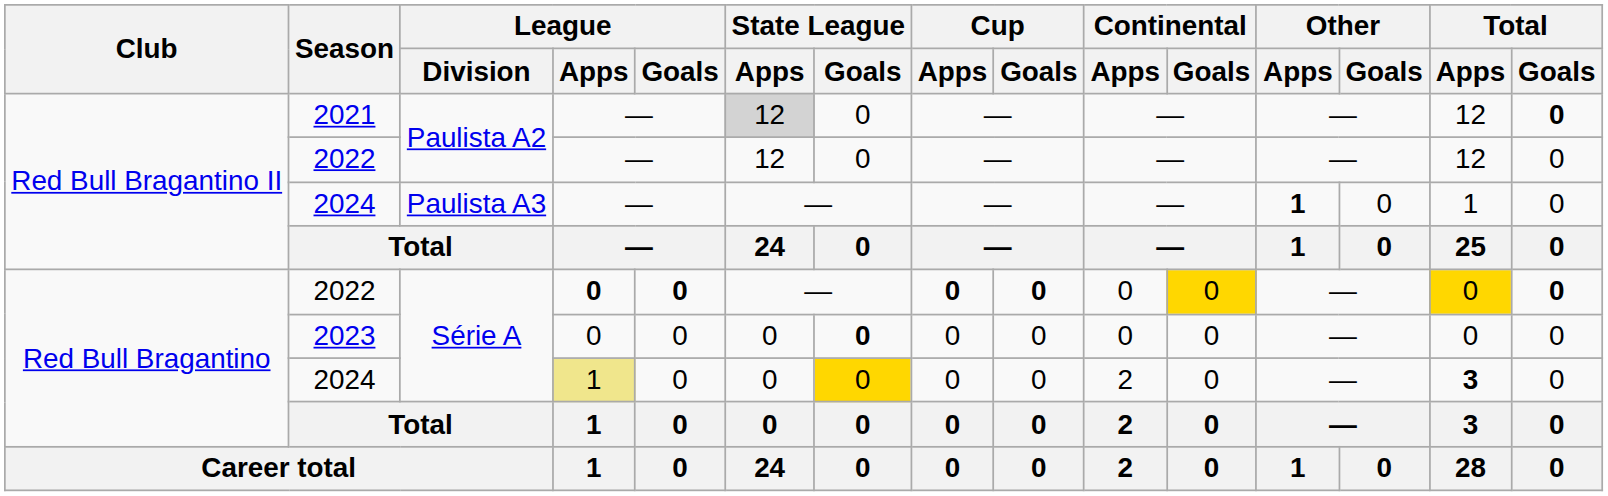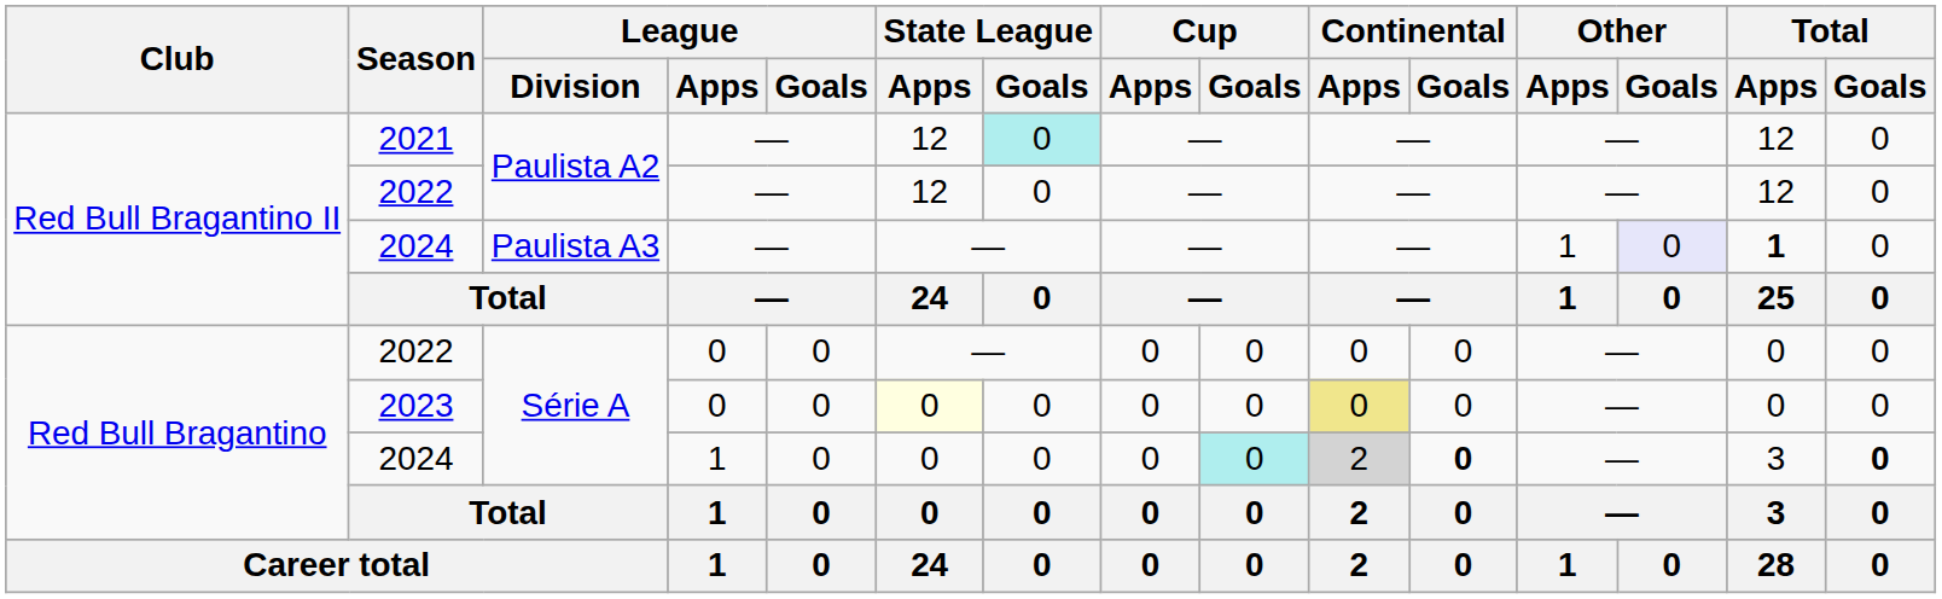2021 | State League / Apps: lightgrey background -> no background
2021 | State League / Goals: no background -> paleturquoise background
2021 | Total / Goals: bold -> normal
2024 / Paulista A3 | Other / Apps: bold -> normal
2024 / Paulista A3 | Other / Goals: no background -> lavender background
2024 / Paulista A3 | Total / Apps: normal -> bold
2022 / Série A | League / Apps: bold -> normal
2022 / Série A | League / Goals: bold -> normal
2022 / Série A | Cup / Apps: bold -> normal
2022 / Série A | Cup / Goals: bold -> normal
2022 / Série A | Continental / Goals: gold background -> no background
2022 / Série A | Total / Apps: gold background -> no background
2022 / Série A | Total / Goals: bold -> normal
2023 | State League / Apps: no background -> lightyellow background
2023 | State League / Goals: bold -> normal
2023 | Continental / Apps: no background -> khaki background
2024 / Série A | League / Apps: khaki background -> no background
2024 / Série A | State League / Goals: gold background -> no background
2024 / Série A | Cup / Goals: no background -> paleturquoise background
2024 / Série A | Continental / Apps: no background -> lightgrey background
2024 / Série A | Continental / Goals: normal -> bold
2024 / Série A | Total / Apps: bold -> normal
2024 / Série A | Total / Goals: normal -> bold
